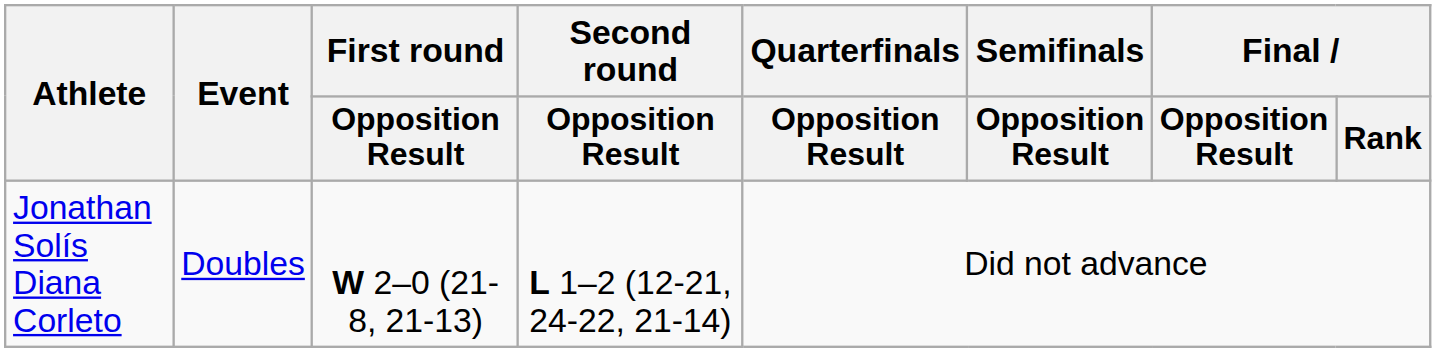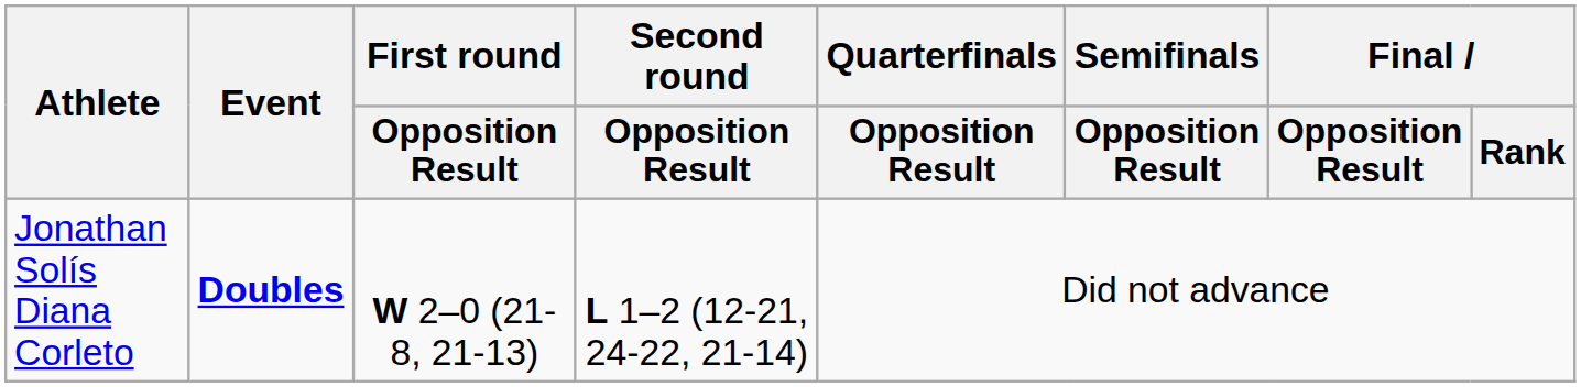Jonathan Solís Diana Corleto | Event: normal -> bold
